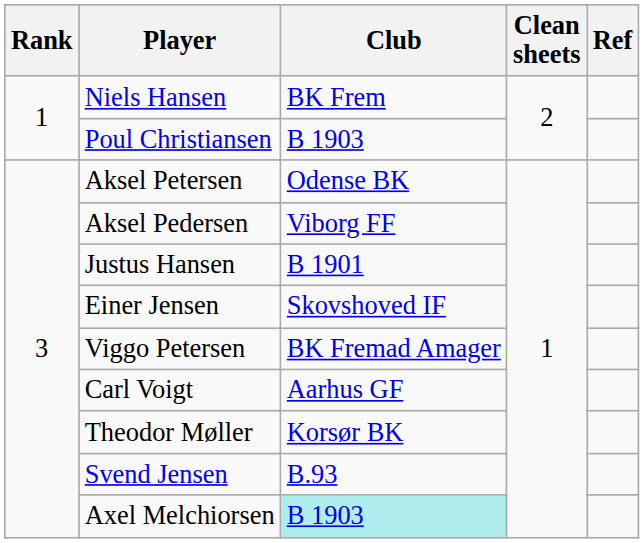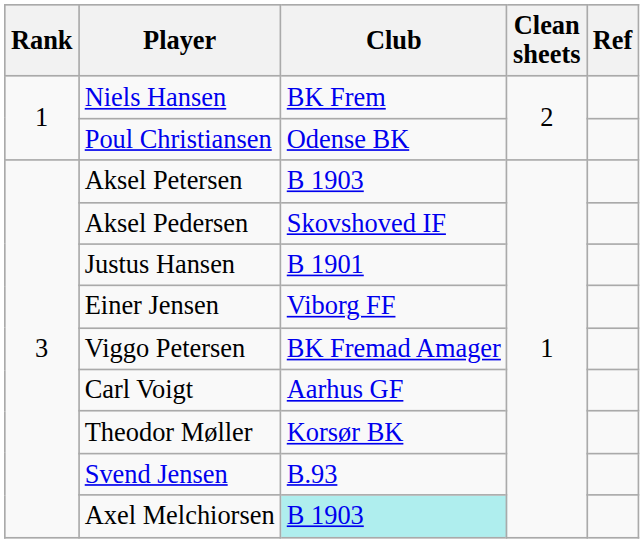Poul Christiansen | Club: B 1903 -> Odense BK
Aksel Petersen | Club: Odense BK -> B 1903
Aksel Pedersen | Club: Viborg FF -> Skovshoved IF
Einer Jensen | Club: Skovshoved IF -> Viborg FF
